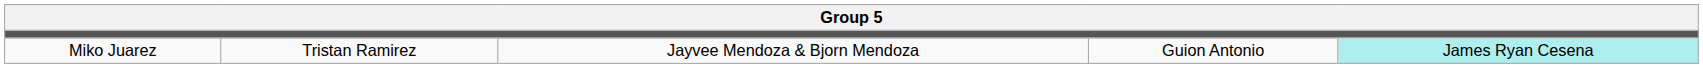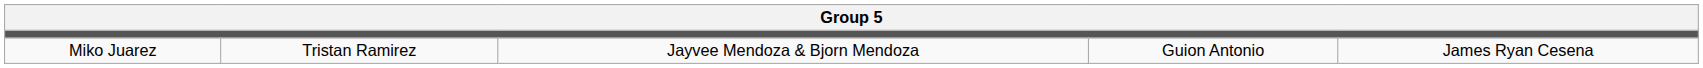Miko Juarez | column 5: paleturquoise background -> no background
